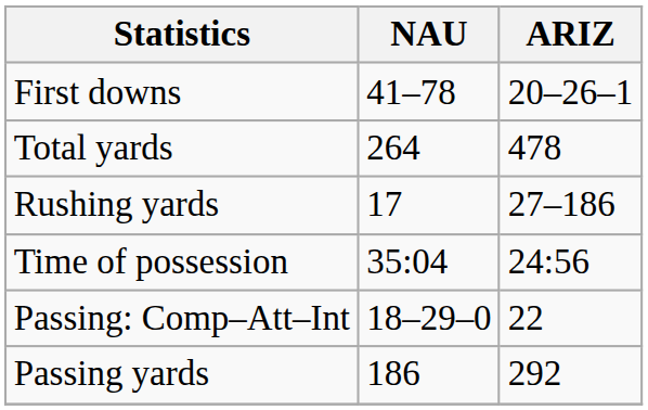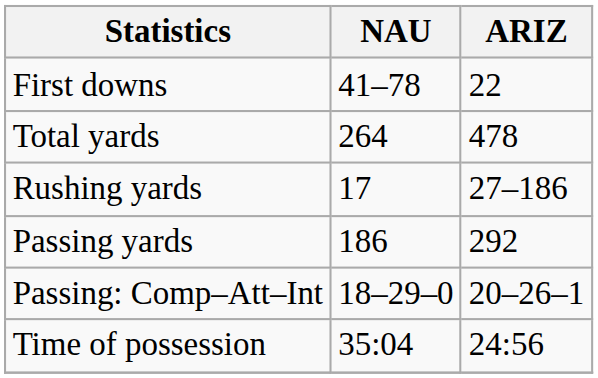First downs | ARIZ: 20–26–1 -> 22
rows swapped: Passing yards <-> Time of possession
Passing: Comp–Att–Int | ARIZ: 22 -> 20–26–1
